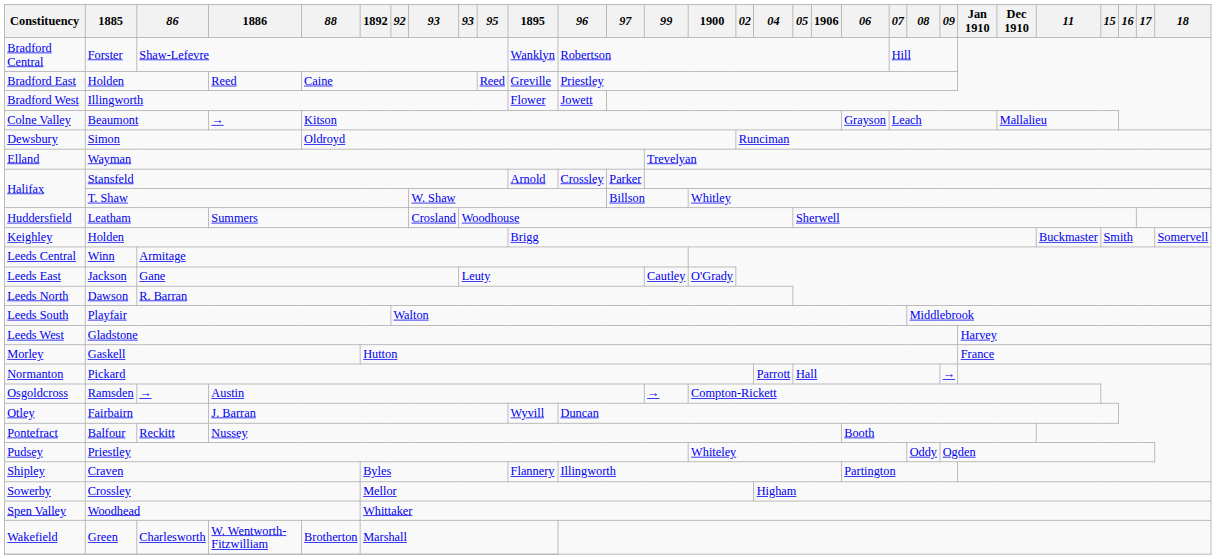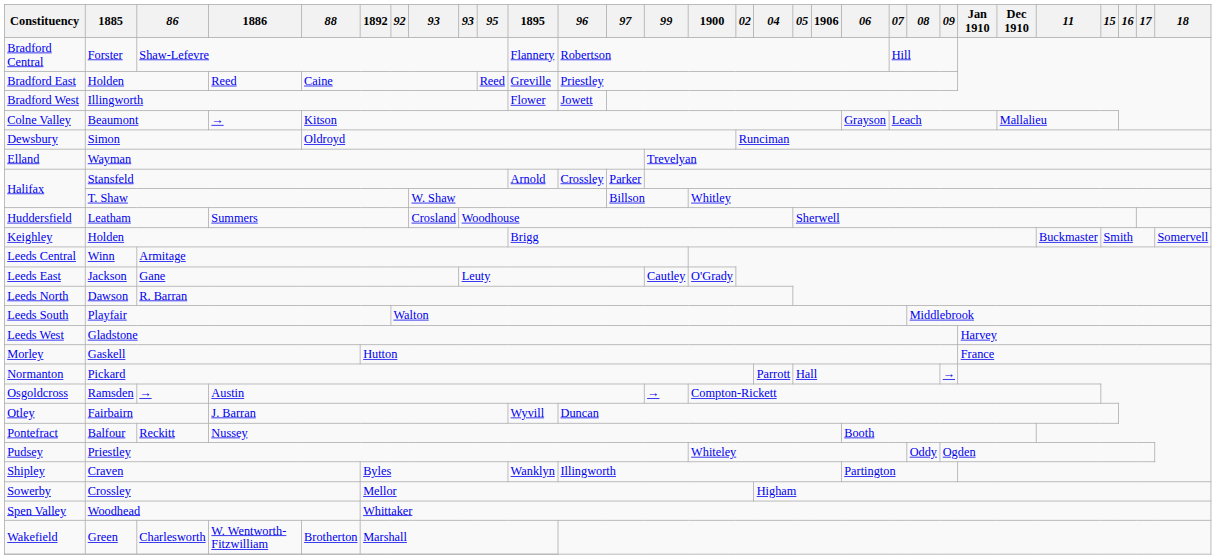Shaw-Lefevre | 1895: Wanklyn -> Flannery
Craven | 1895: Flannery -> Wanklyn
